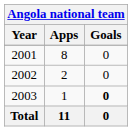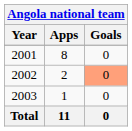2002 | Goals: no background -> lightsalmon background
2003 | Goals: bold -> normal
